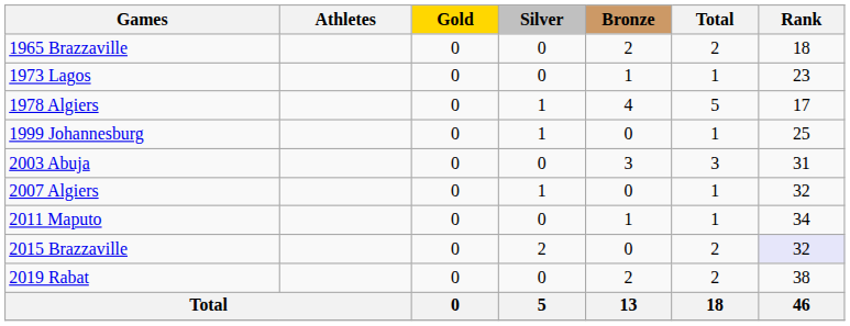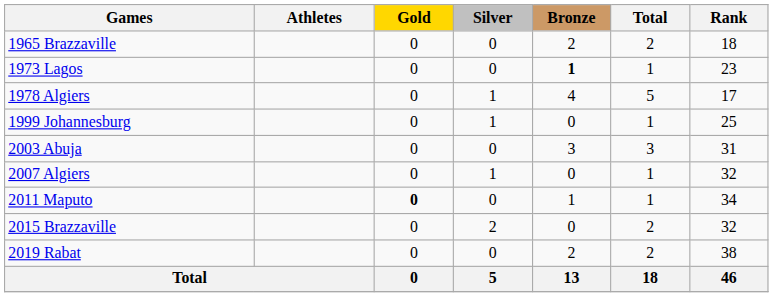1973 Lagos | Bronze: normal -> bold
2011 Maputo | Gold: normal -> bold
2015 Brazzaville | Rank: lavender background -> no background
